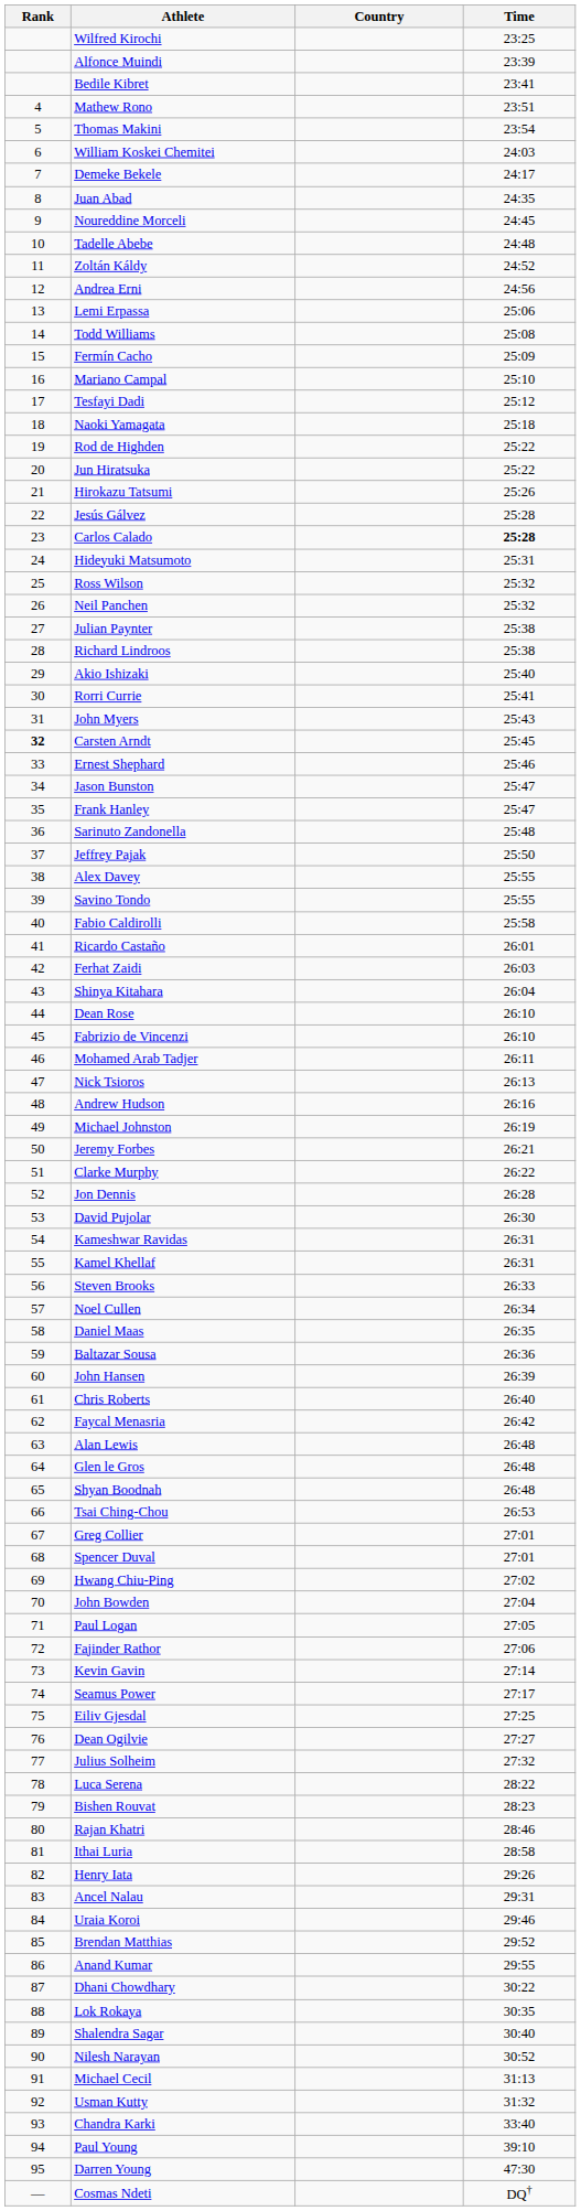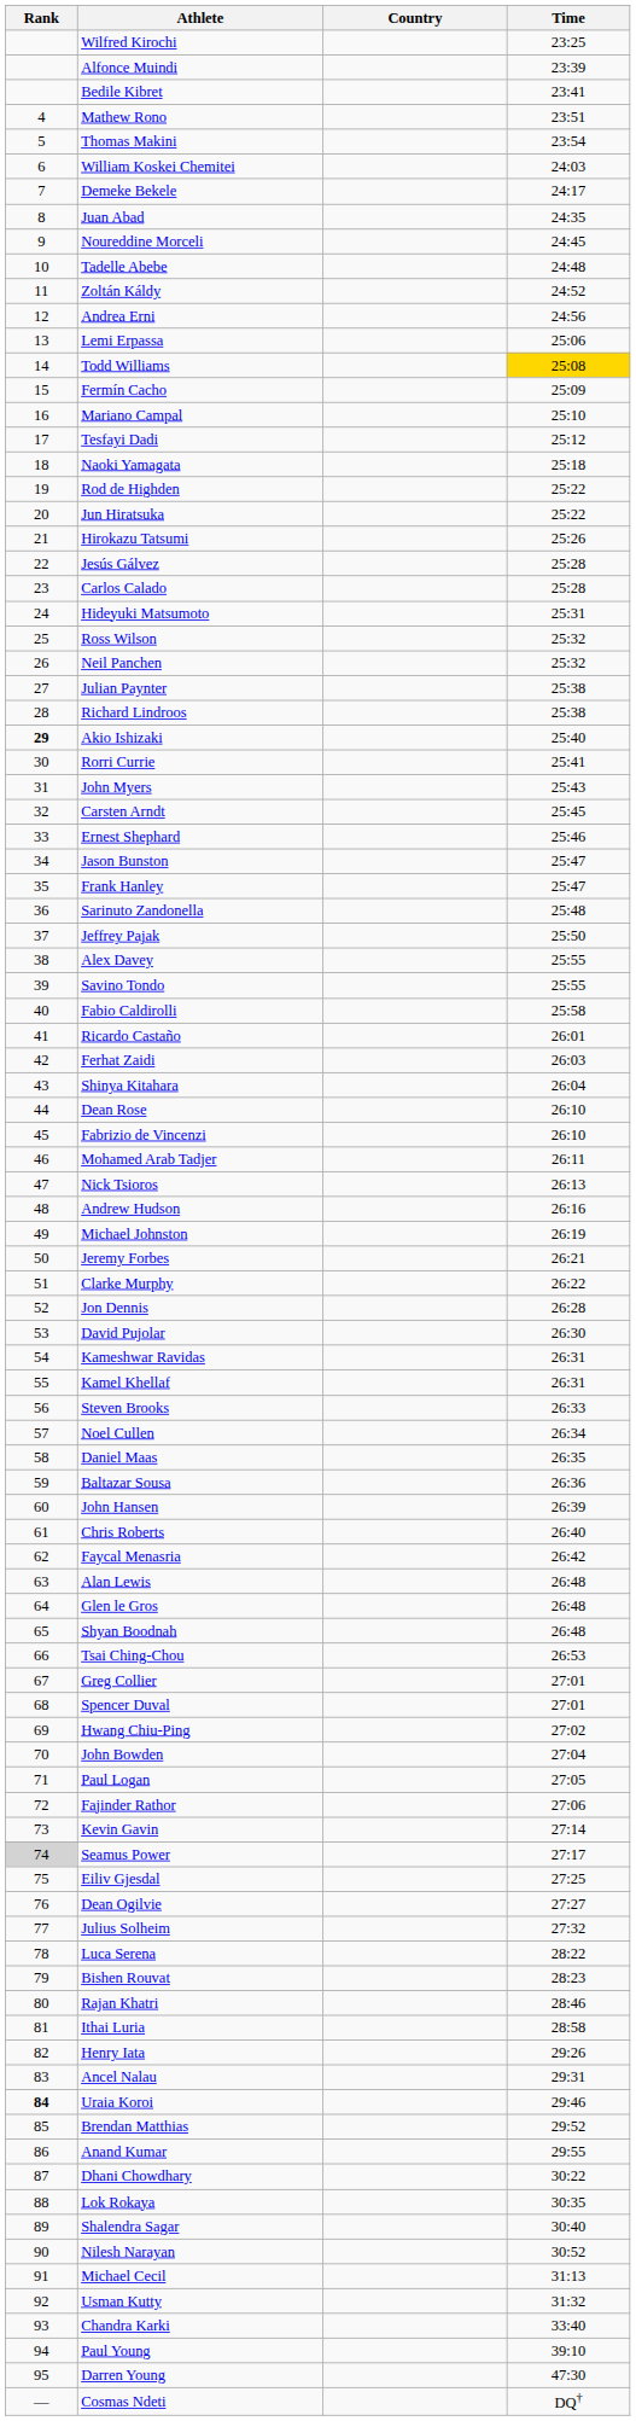Todd Williams | Time: no background -> gold background
Carlos Calado | Time: bold -> normal
Akio Ishizaki | Rank: normal -> bold
Carsten Arndt | Rank: bold -> normal
Seamus Power | Rank: no background -> lightgrey background
Uraia Koroi | Rank: normal -> bold
